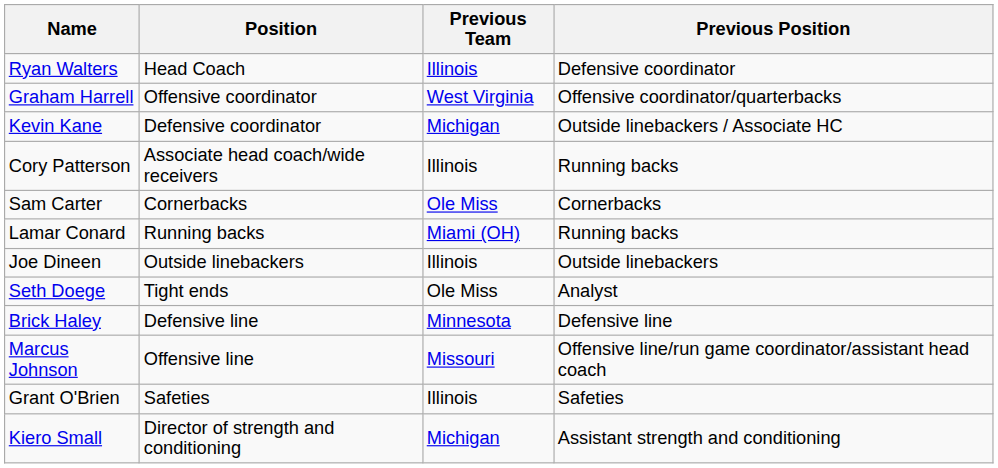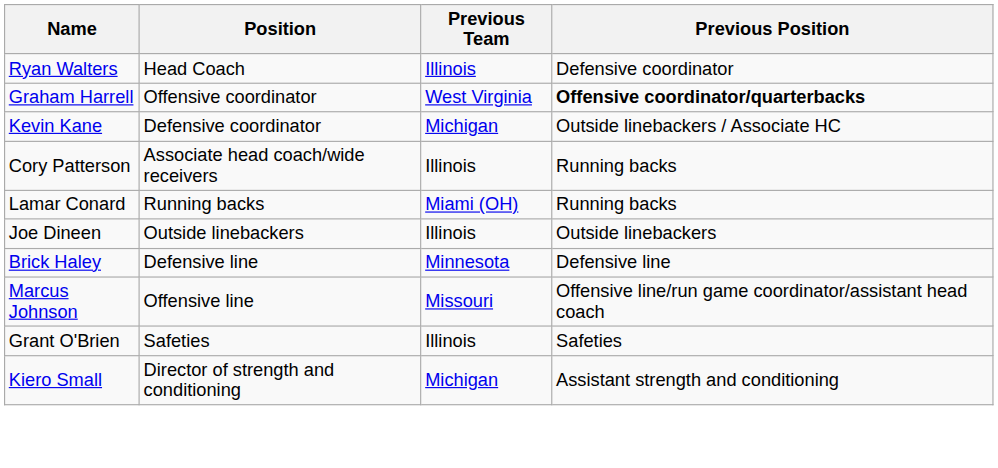Graham Harrell | Previous Position: normal -> bold
- row: Sam Carter | Cornerbacks | Ole Miss | Cornerbacks
- row: Seth Doege | Tight ends | Ole Miss | Analyst
